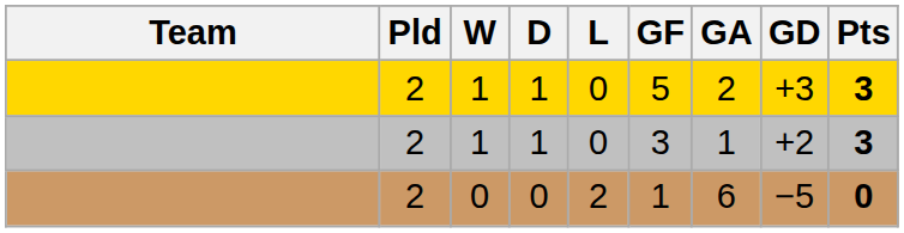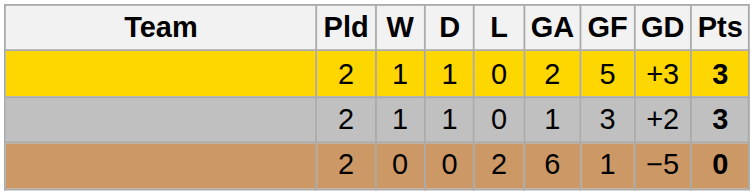columns swapped: GF <-> GA
